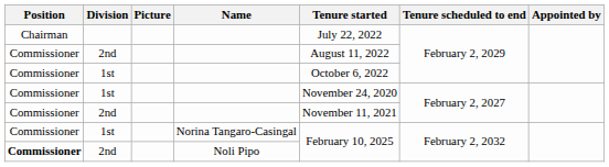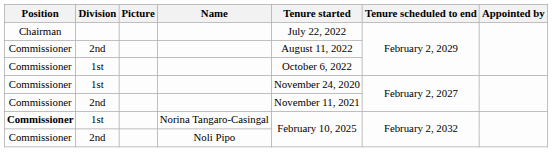1st / Norina Tangaro-Casingal | Position: normal -> bold
2nd / Noli Pipo | Position: bold -> normal
